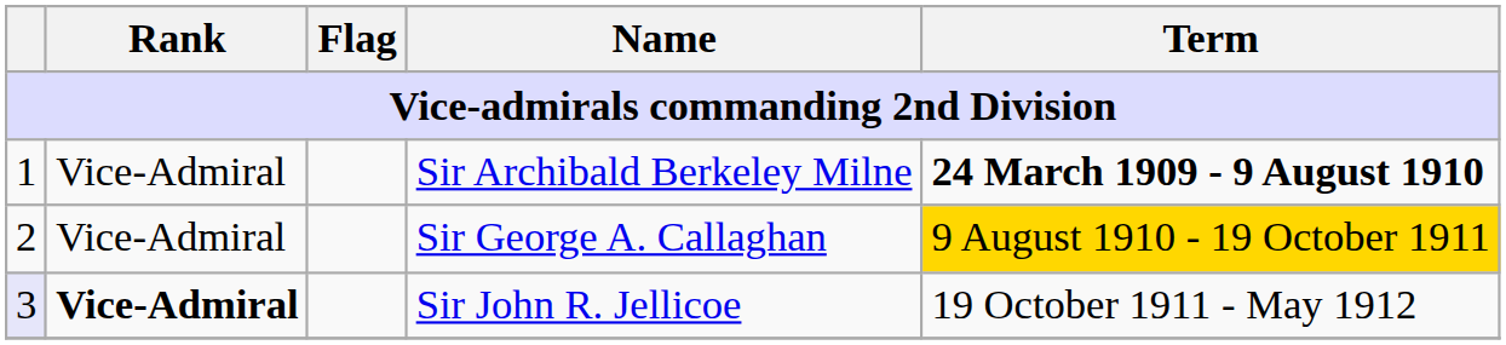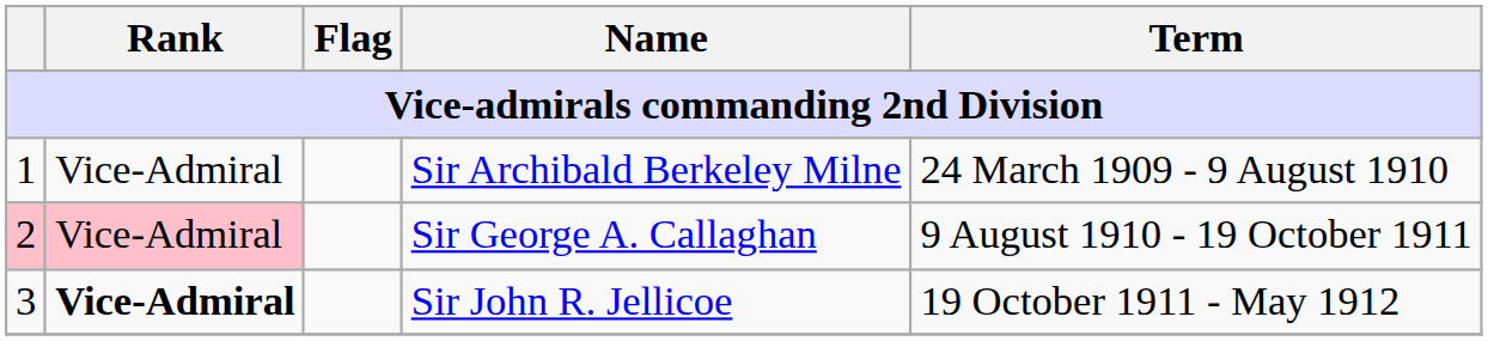Sir Archibald Berkeley Milne | Term: bold -> normal
Sir George A. Callaghan | column 1: no background -> pink background
Sir George A. Callaghan | Rank: no background -> pink background
Sir George A. Callaghan | Term: gold background -> no background
Sir John R. Jellicoe | column 1: lavender background -> no background
